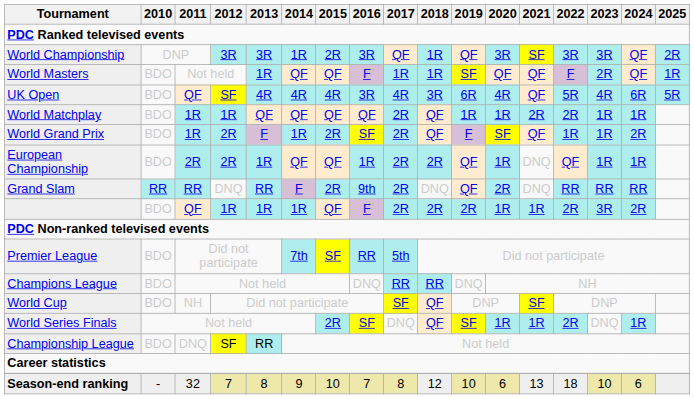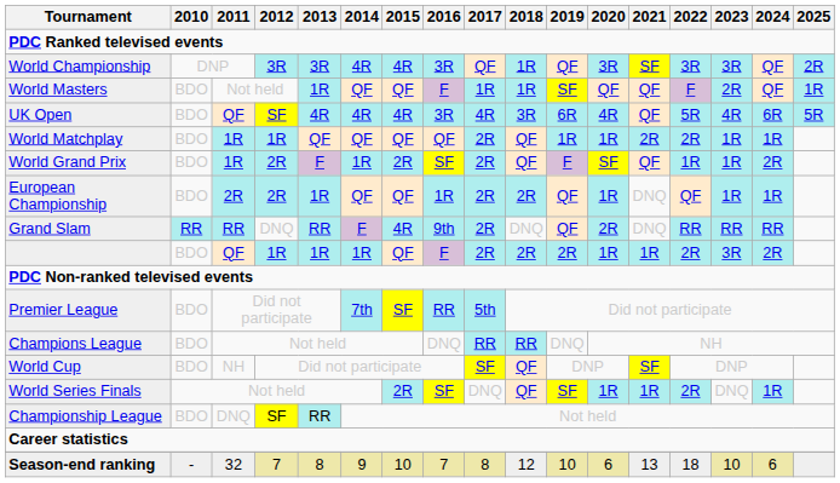World Championship | 2014: 1R -> 4R
World Championship | 2015: 2R -> 4R
Grand Slam | 2015: 2R -> 4R
